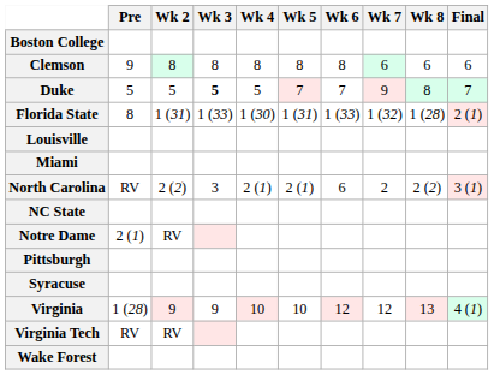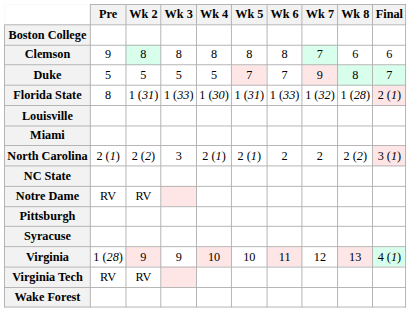Clemson | Wk 7: 6 -> 7
Duke | Wk 3: bold -> normal
North Carolina | Pre: RV -> 2 (1)
North Carolina | Wk 6: 6 -> 2
Notre Dame | Pre: 2 (1) -> RV
Virginia | Wk 6: 12 -> 11
